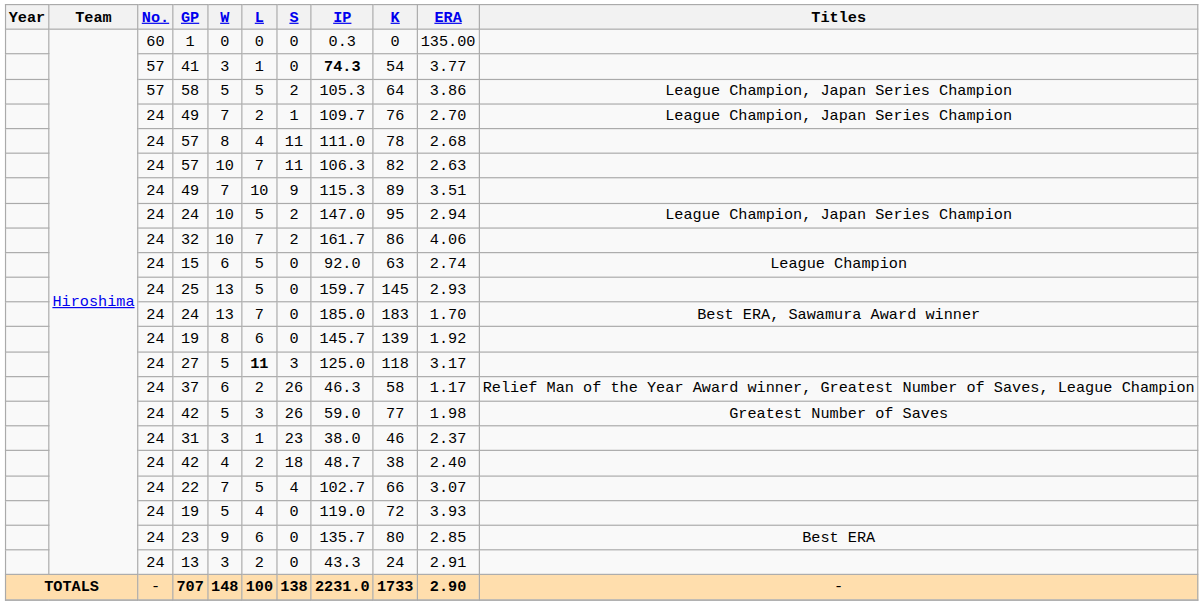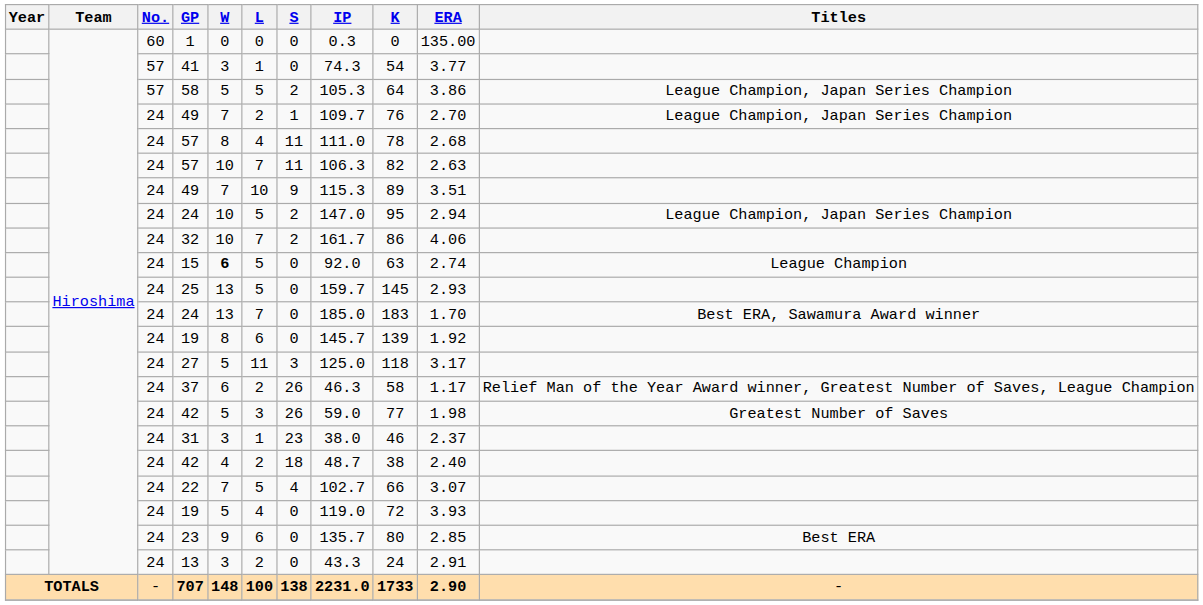41 | IP: bold -> normal
15 | W: normal -> bold
27 | L: bold -> normal
